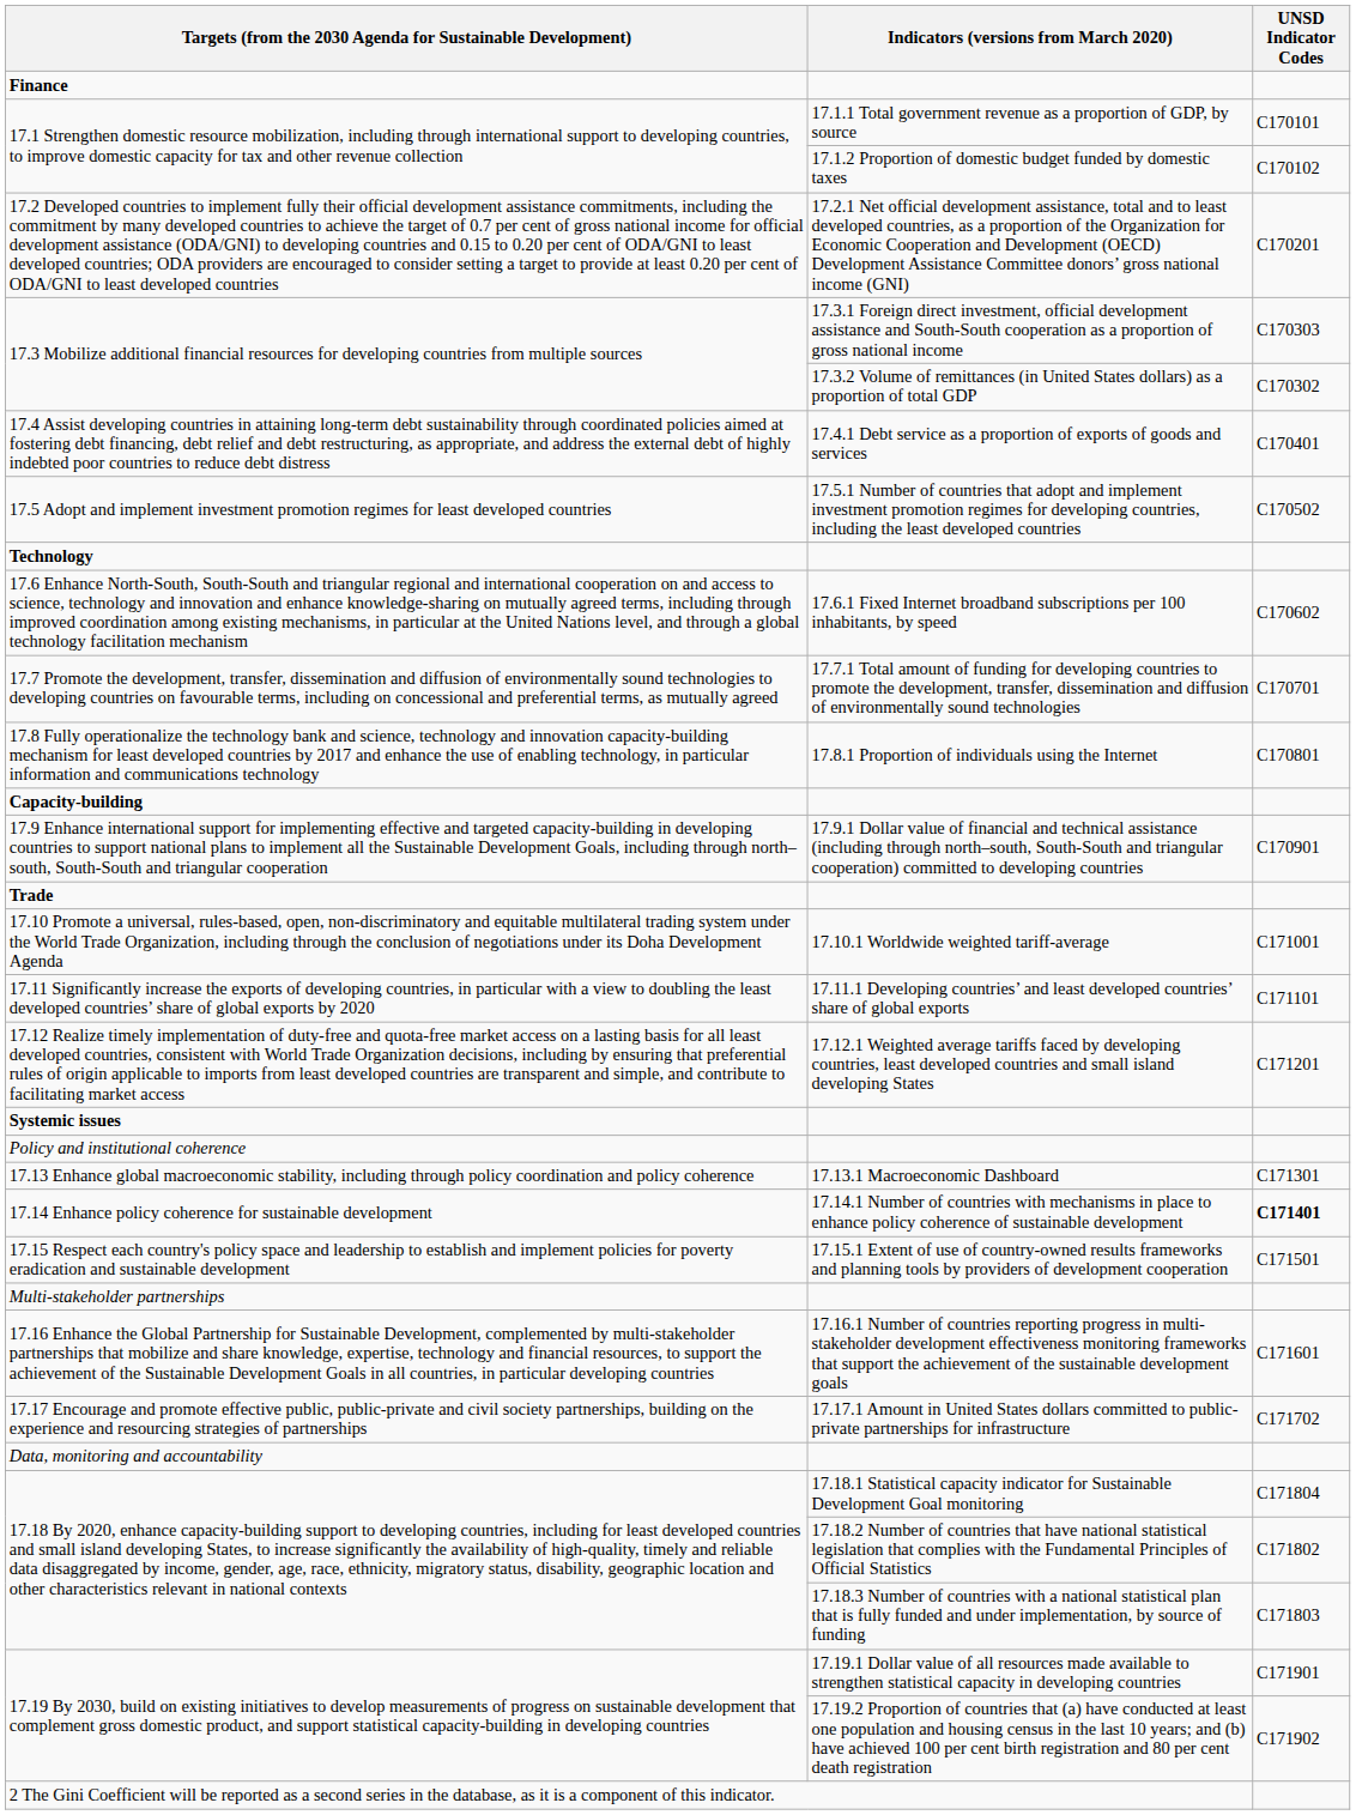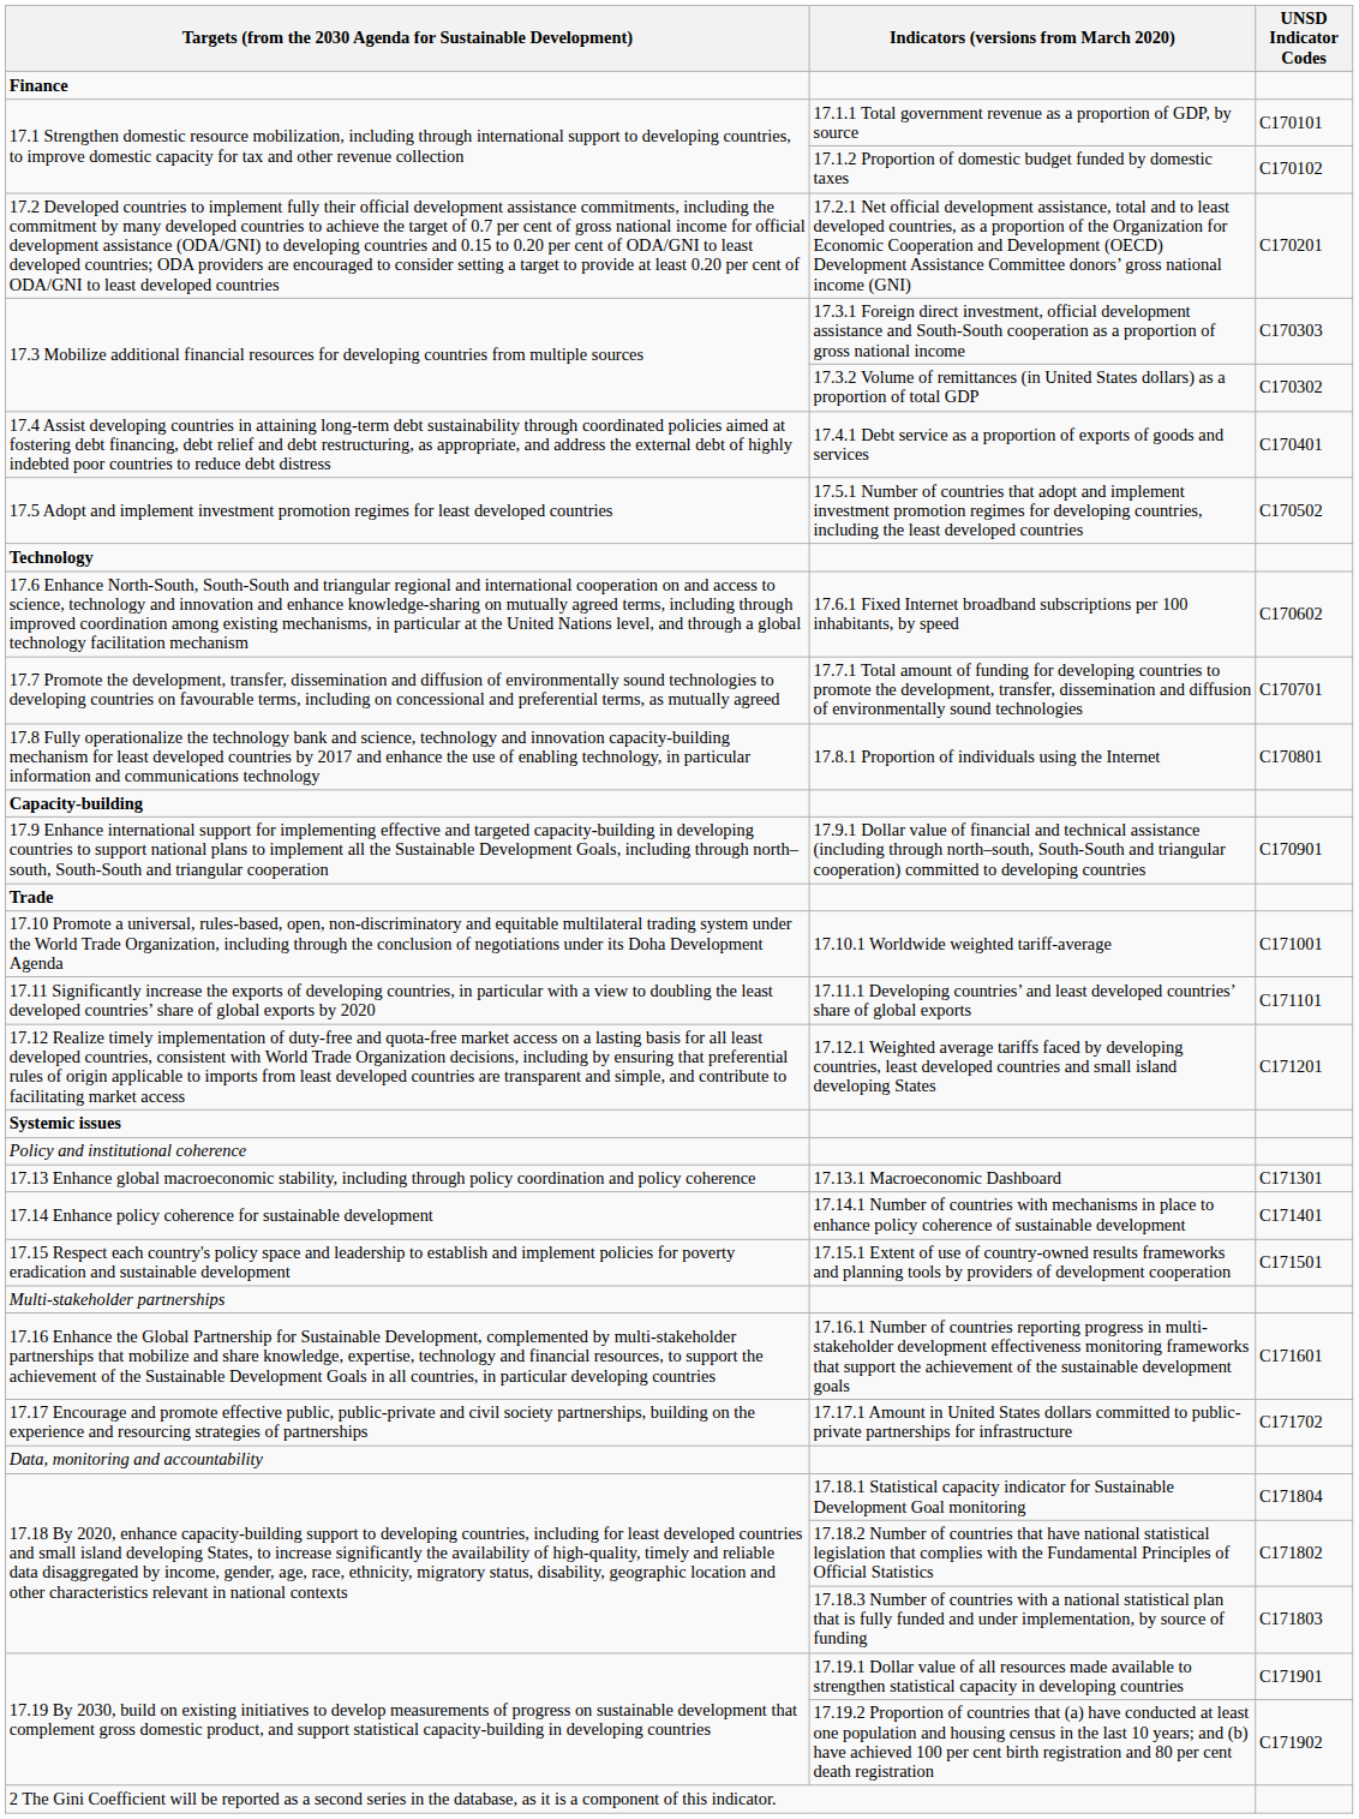17.14 Enhance policy coherence for sustainable development | UNSD Indicator Codes: bold -> normal
